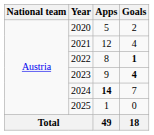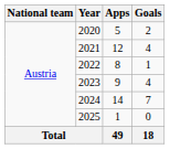2022 | Goals: bold -> normal
2023 | Goals: bold -> normal
2024 | Apps: bold -> normal
